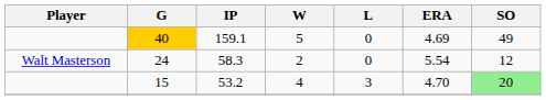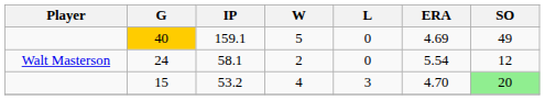24 | IP: 58.3 -> 58.1
